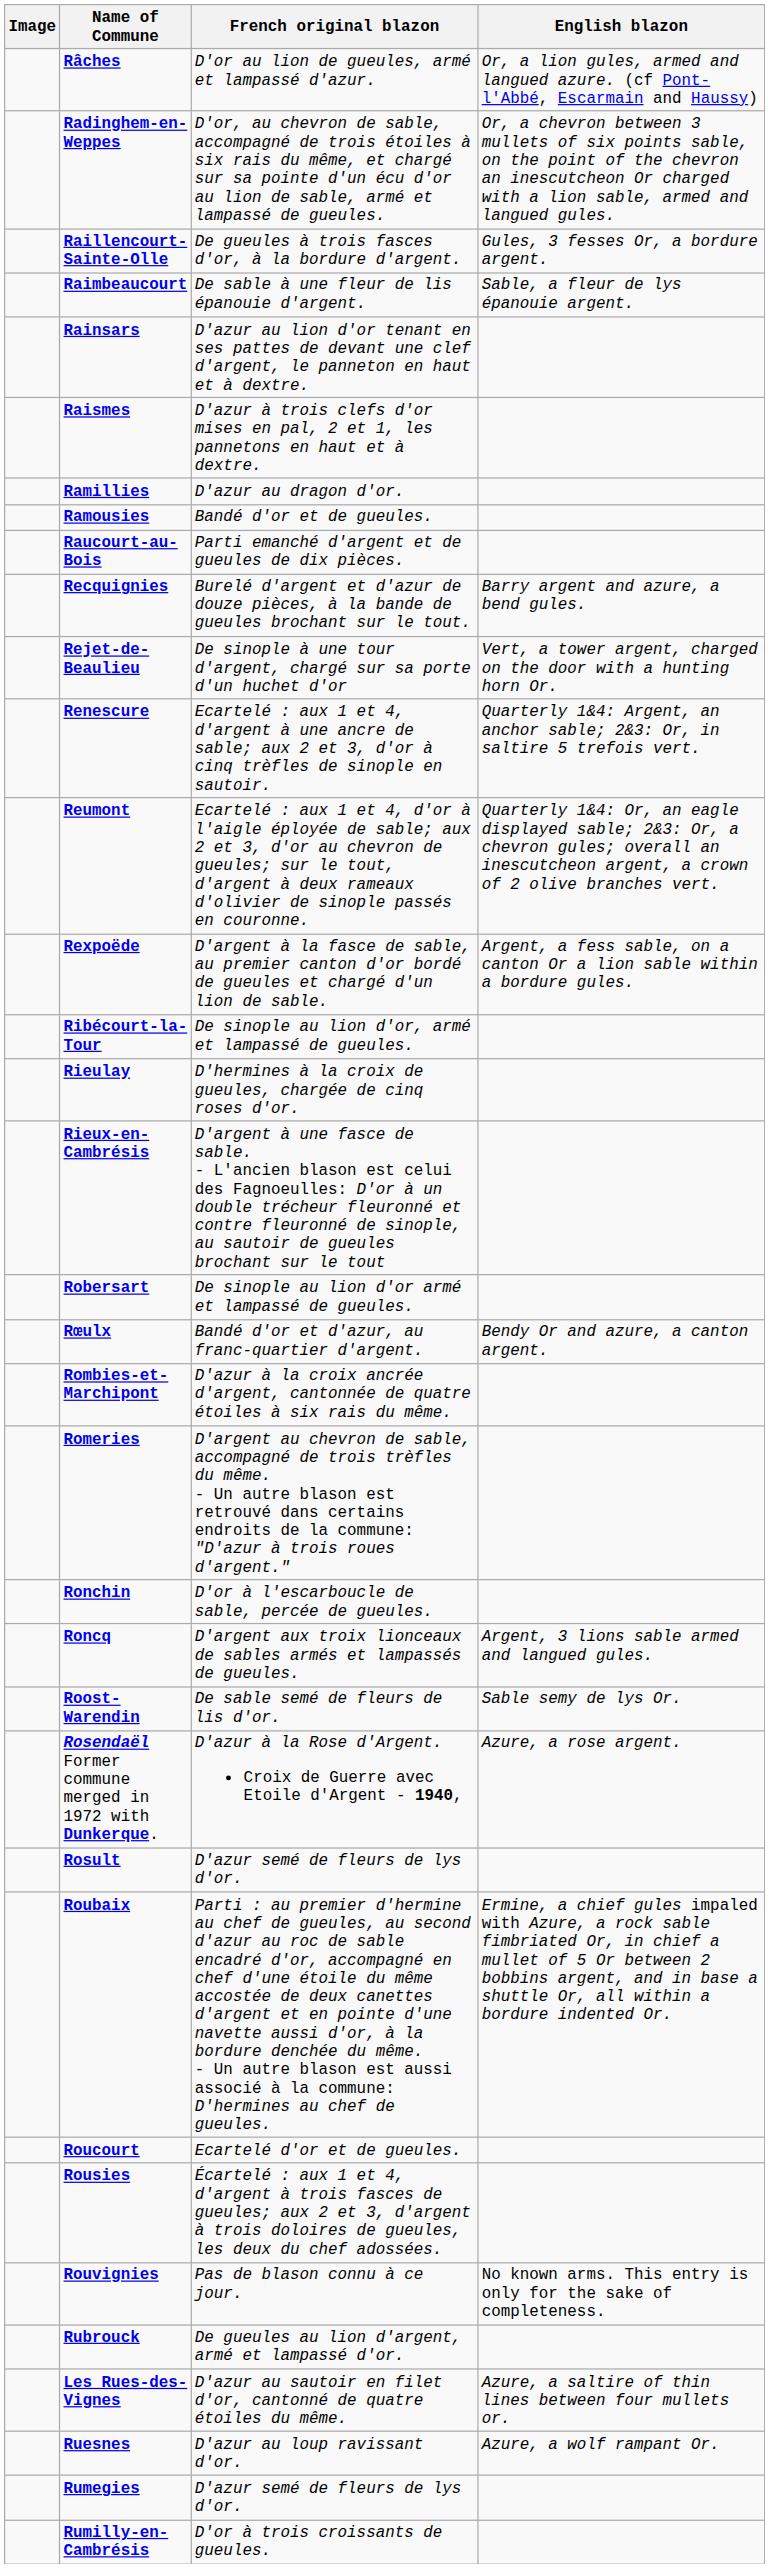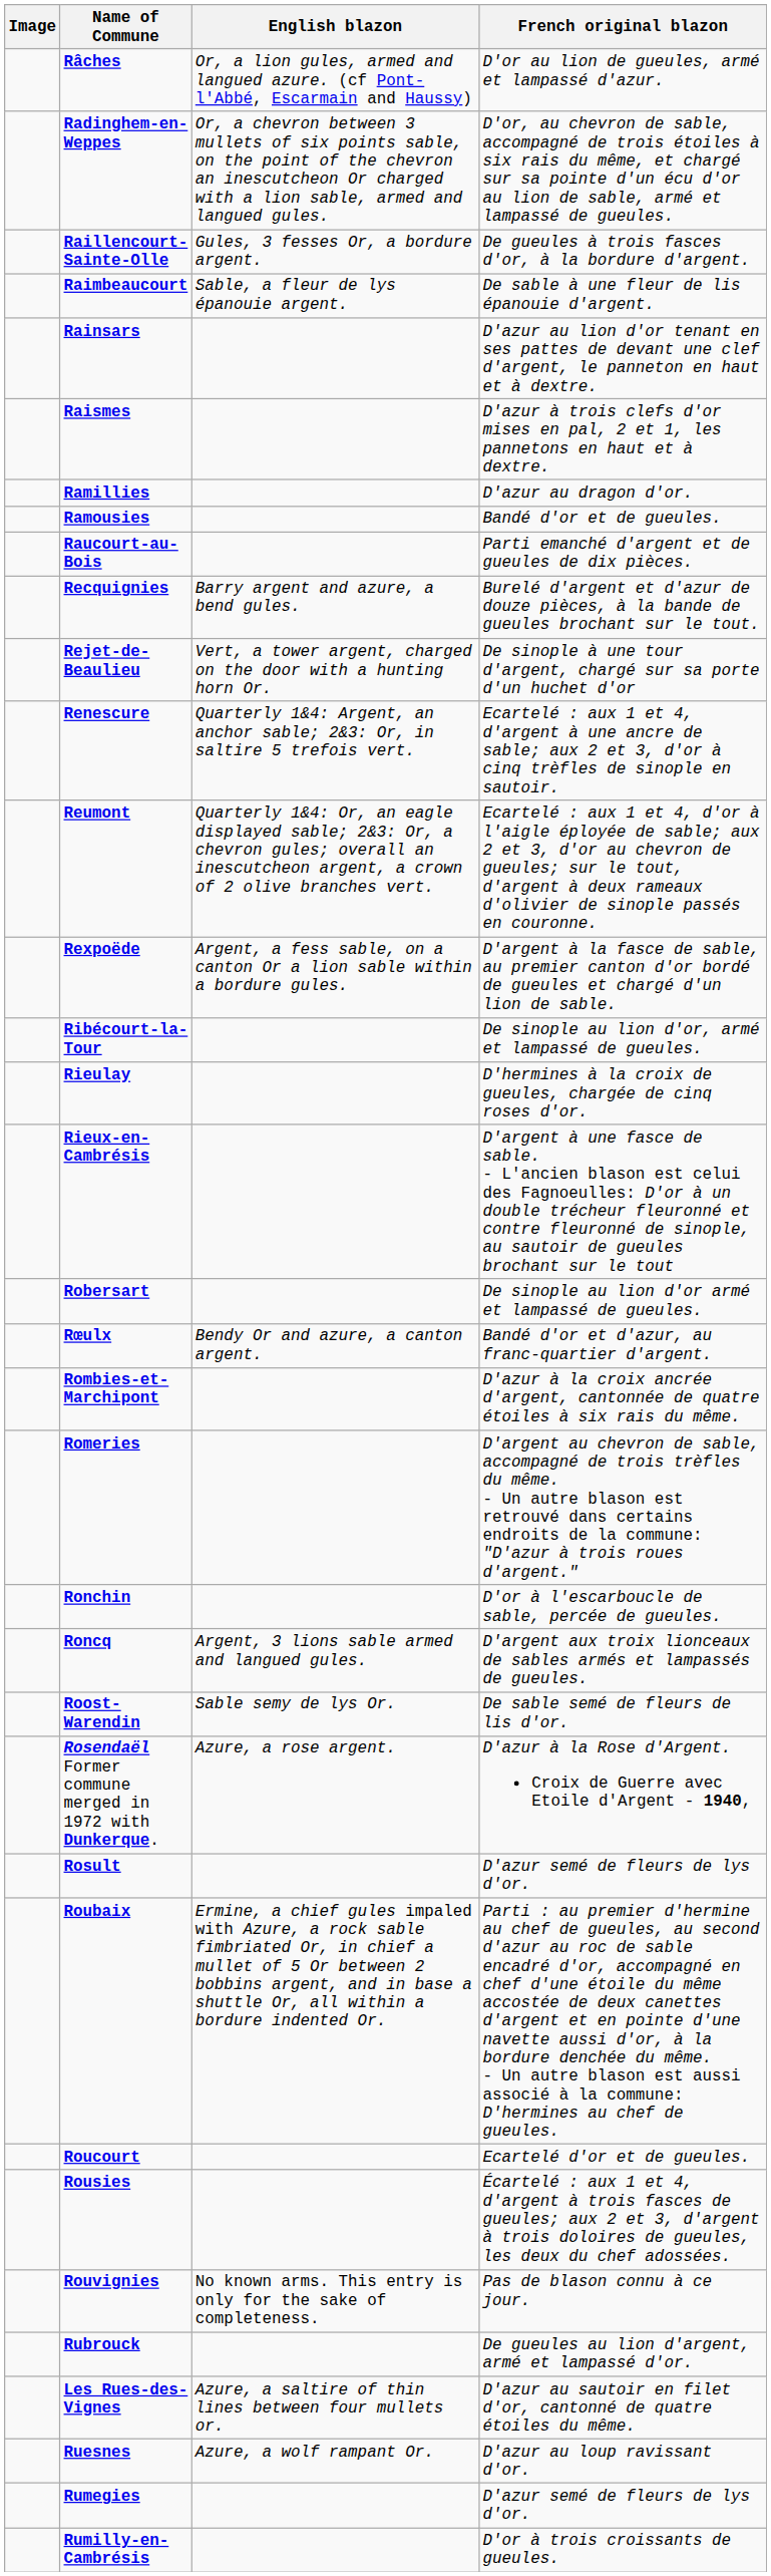columns swapped: French original blazon <-> English blazon
